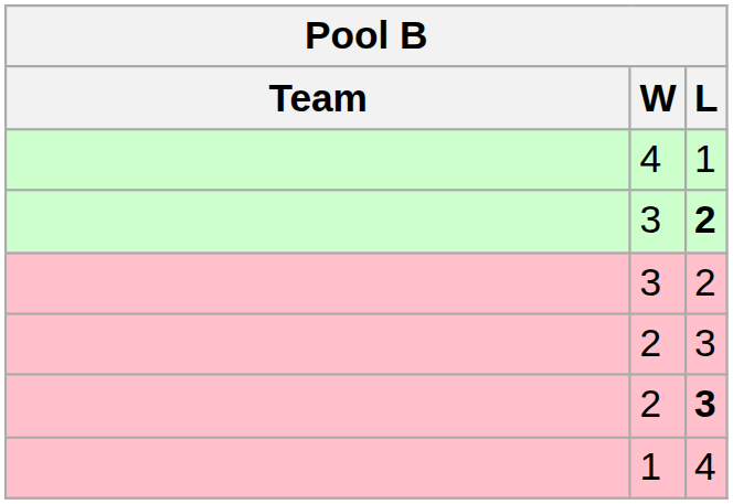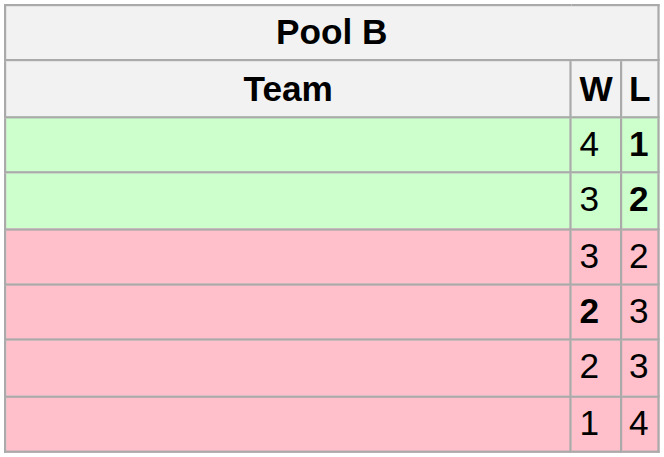row 3 | L: normal -> bold
row 6 | W: normal -> bold
row 7 | L: bold -> normal
